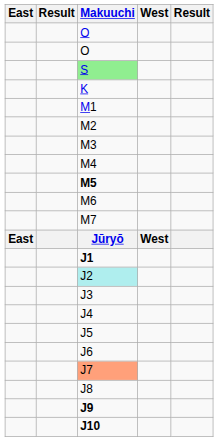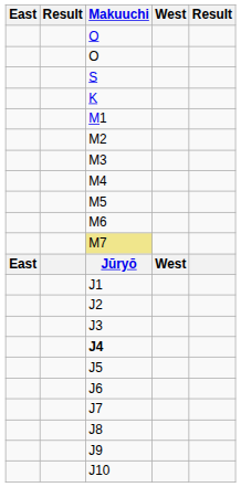S | Makuuchi: lightgreen background -> no background
M5 | Makuuchi: bold -> normal
M7 | Makuuchi: no background -> khaki background
J1 | Makuuchi: bold -> normal
J2 | Makuuchi: paleturquoise background -> no background
J4 | Makuuchi: normal -> bold
J7 | Makuuchi: lightsalmon background -> no background
J9 | Makuuchi: bold -> normal
J10 | Makuuchi: bold -> normal
